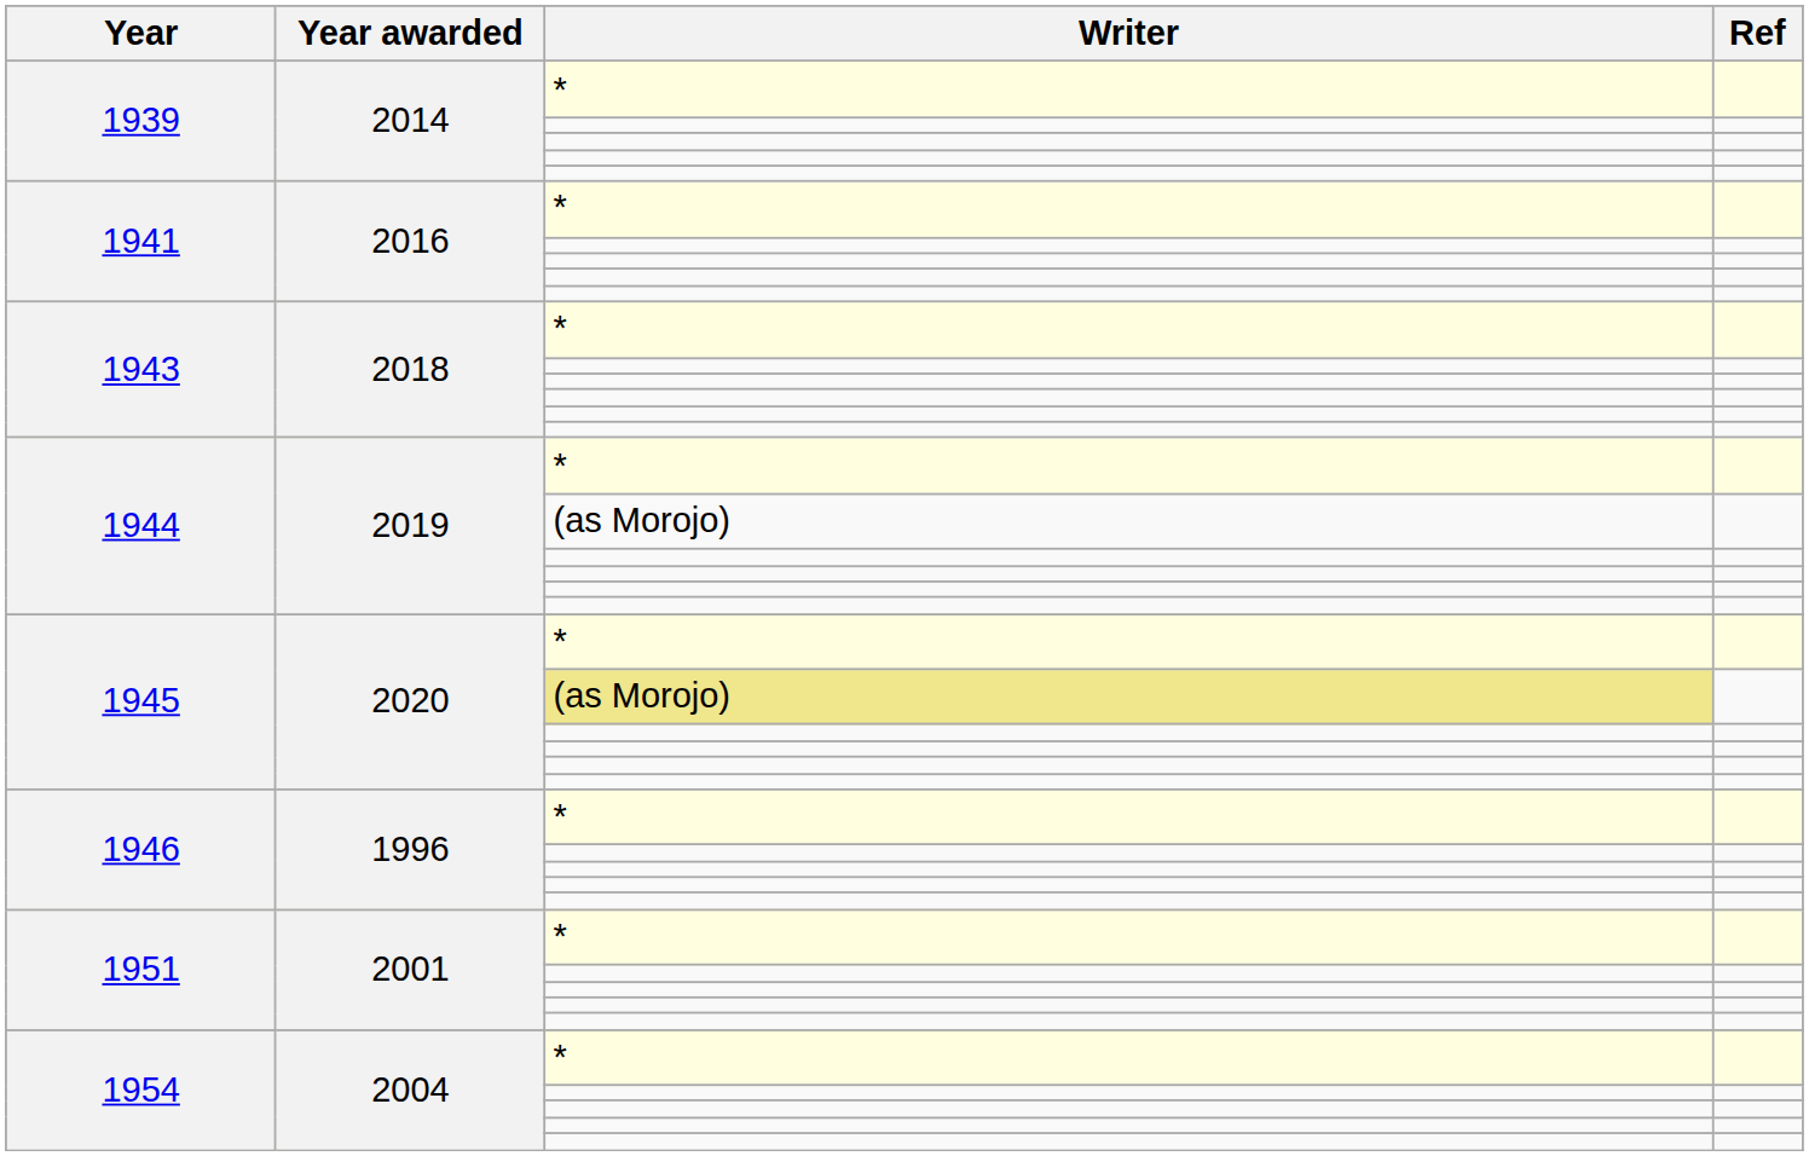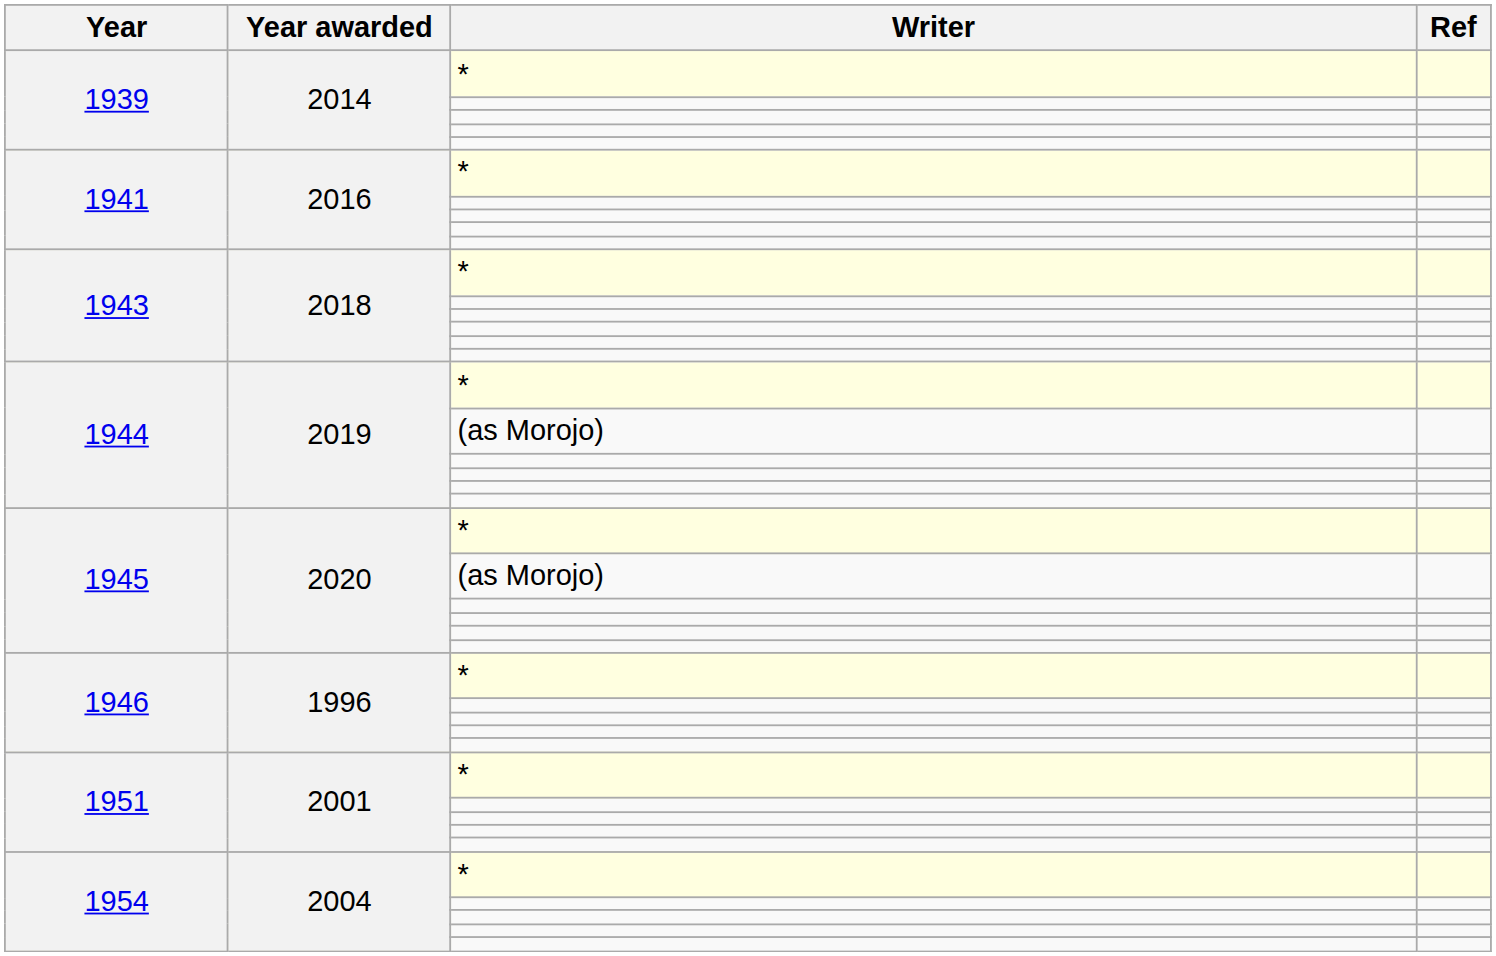1945 / (as Morojo) | Writer: khaki background -> no background
